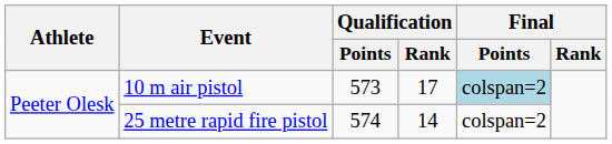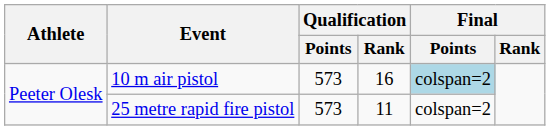10 m air pistol | Qualification / Rank: 17 -> 16
25 metre rapid fire pistol | Qualification / Points: 574 -> 573
25 metre rapid fire pistol | Qualification / Rank: 14 -> 11
